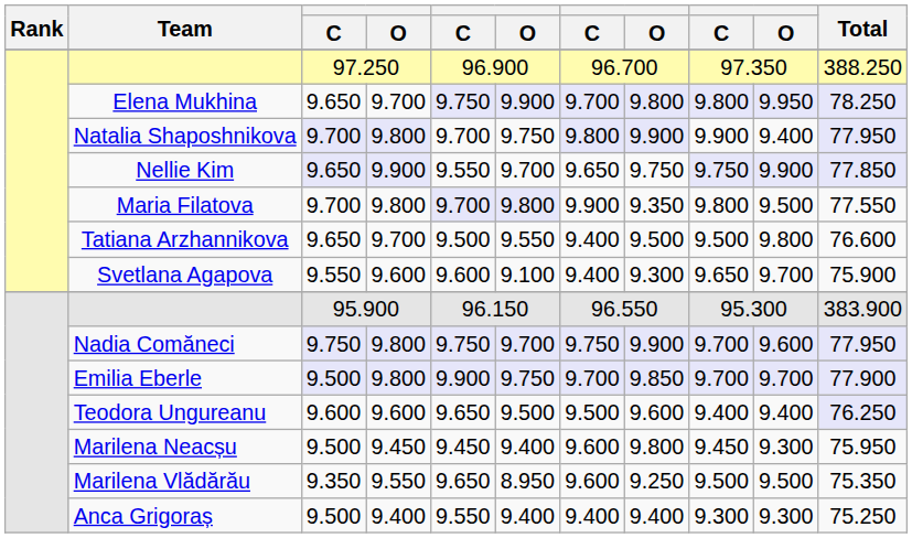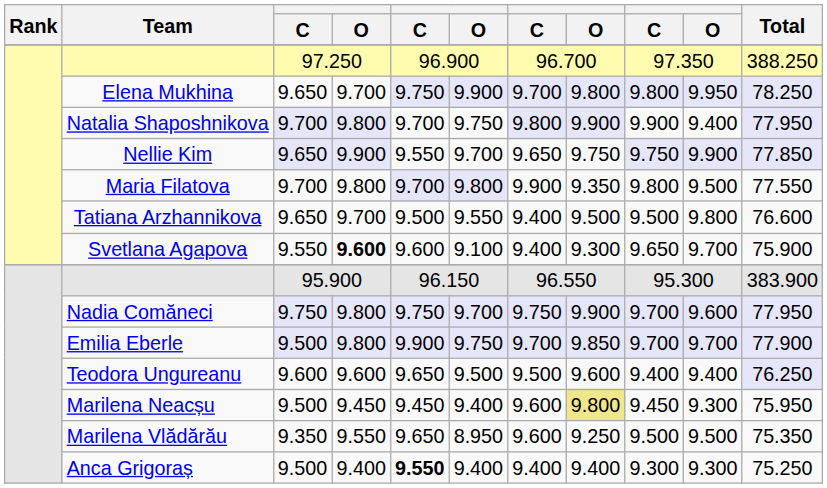Svetlana Agapova | column 4: normal -> bold
Marilena Neacșu | column 8: no background -> khaki background
Anca Grigoraș | column 5: normal -> bold
